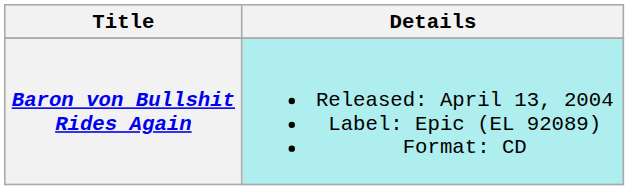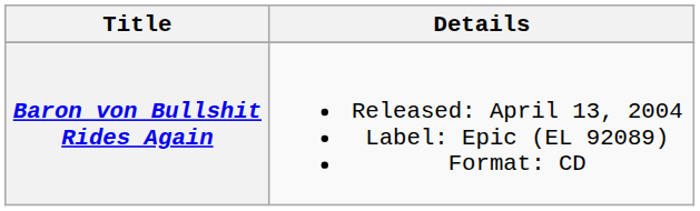Baron von Bullshit Rides Again | Details: paleturquoise background -> no background
